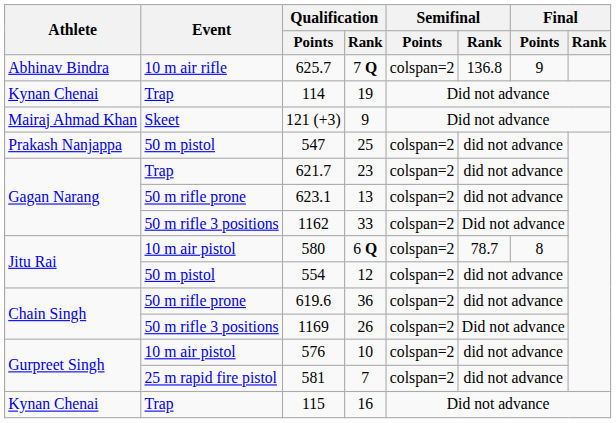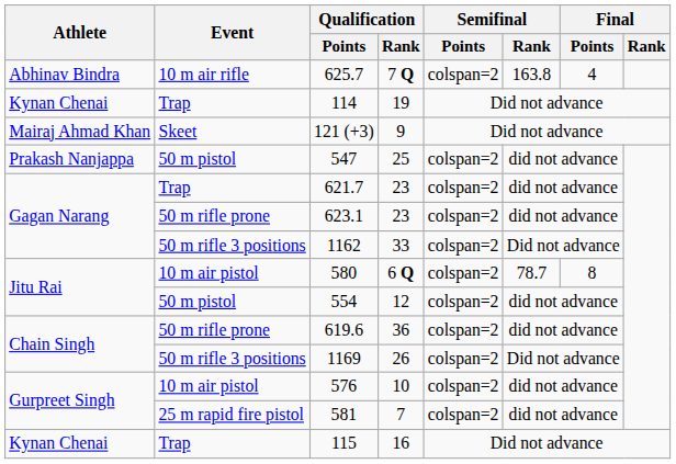625.7 | Semifinal / Rank: 136.8 -> 163.8
625.7 | Final / Points: 9 -> 4
623.1 | Qualification / Rank: 13 -> 23
